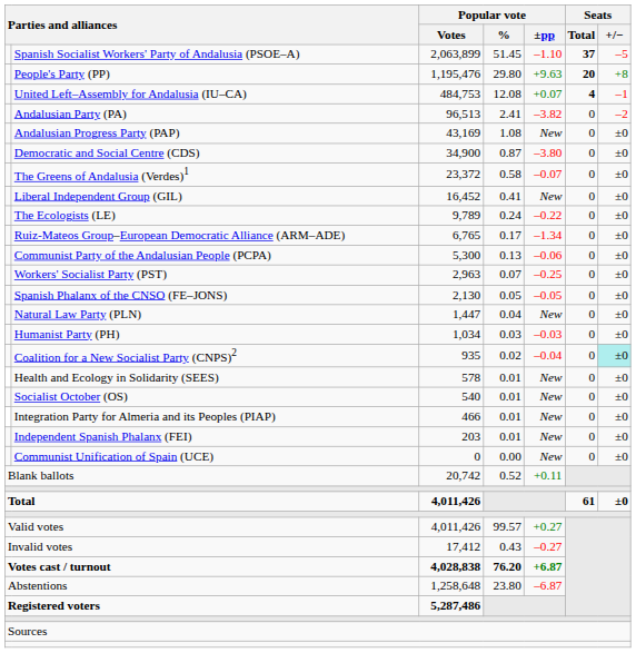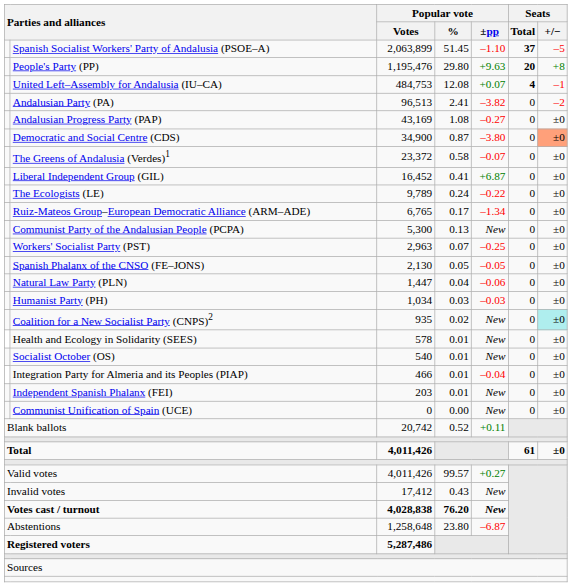Andalusian Progress Party (PAP) | Popular vote / ±pp: New -> –0.27
Democratic and Social Centre (CDS) | Seats / +/−: no background -> lightsalmon background
Liberal Independent Group (GIL) | Popular vote / ±pp: New -> +6.87
Communist Party of the Andalusian People (PCPA) | Popular vote / ±pp: –0.06 -> New
Natural Law Party (PLN) | Popular vote / ±pp: New -> –0.06
Coalition for a New Socialist Party (CNPS)2 | Popular vote / ±pp: –0.04 -> New
Integration Party for Almeria and its Peoples (PIAP) | Popular vote / ±pp: New -> –0.04
Invalid votes | Popular vote / ±pp: –0.27 -> New
Votes cast / turnout | Popular vote / ±pp: +6.87 -> New
